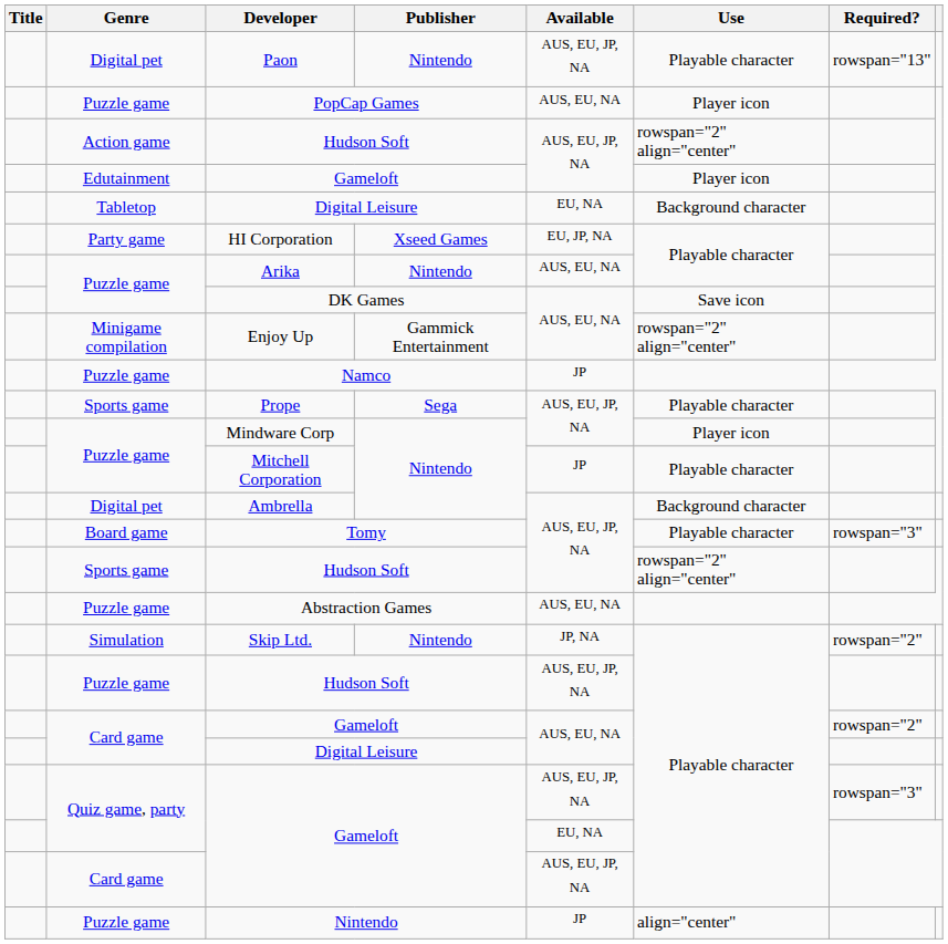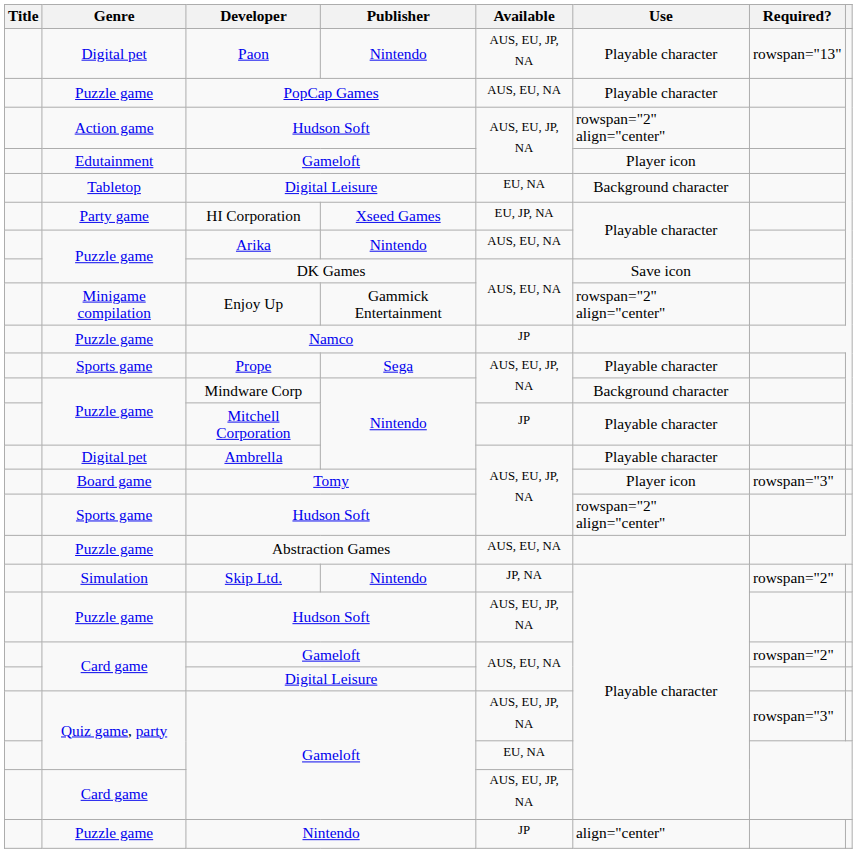PopCap Games | Use: Player icon -> Playable character
Mindware Corp | Use: Player icon -> Background character
Ambrella | Use: Background character -> Playable character
Tomy | Use: Playable character -> Player icon
